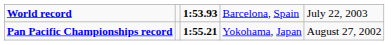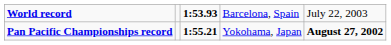Pan Pacific Championships record | column 5: normal -> bold
